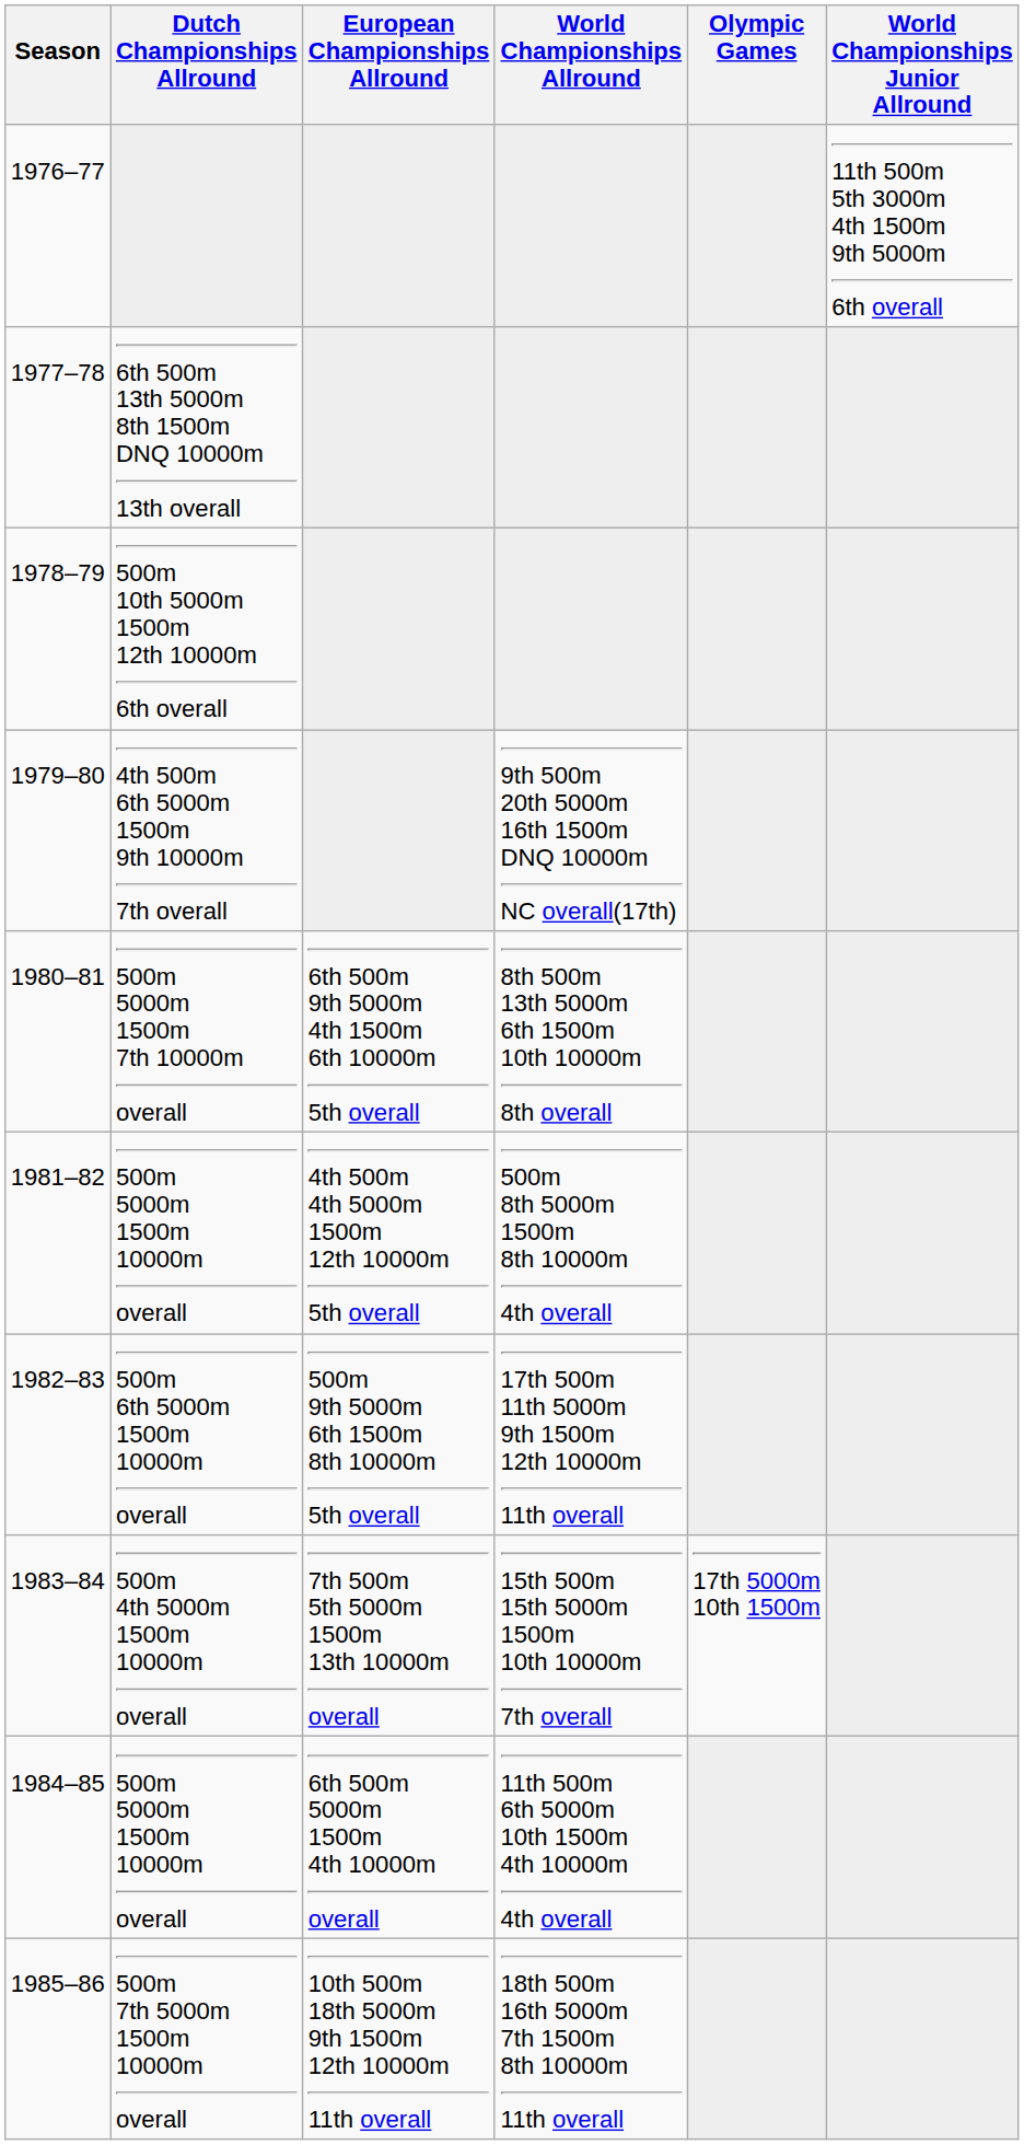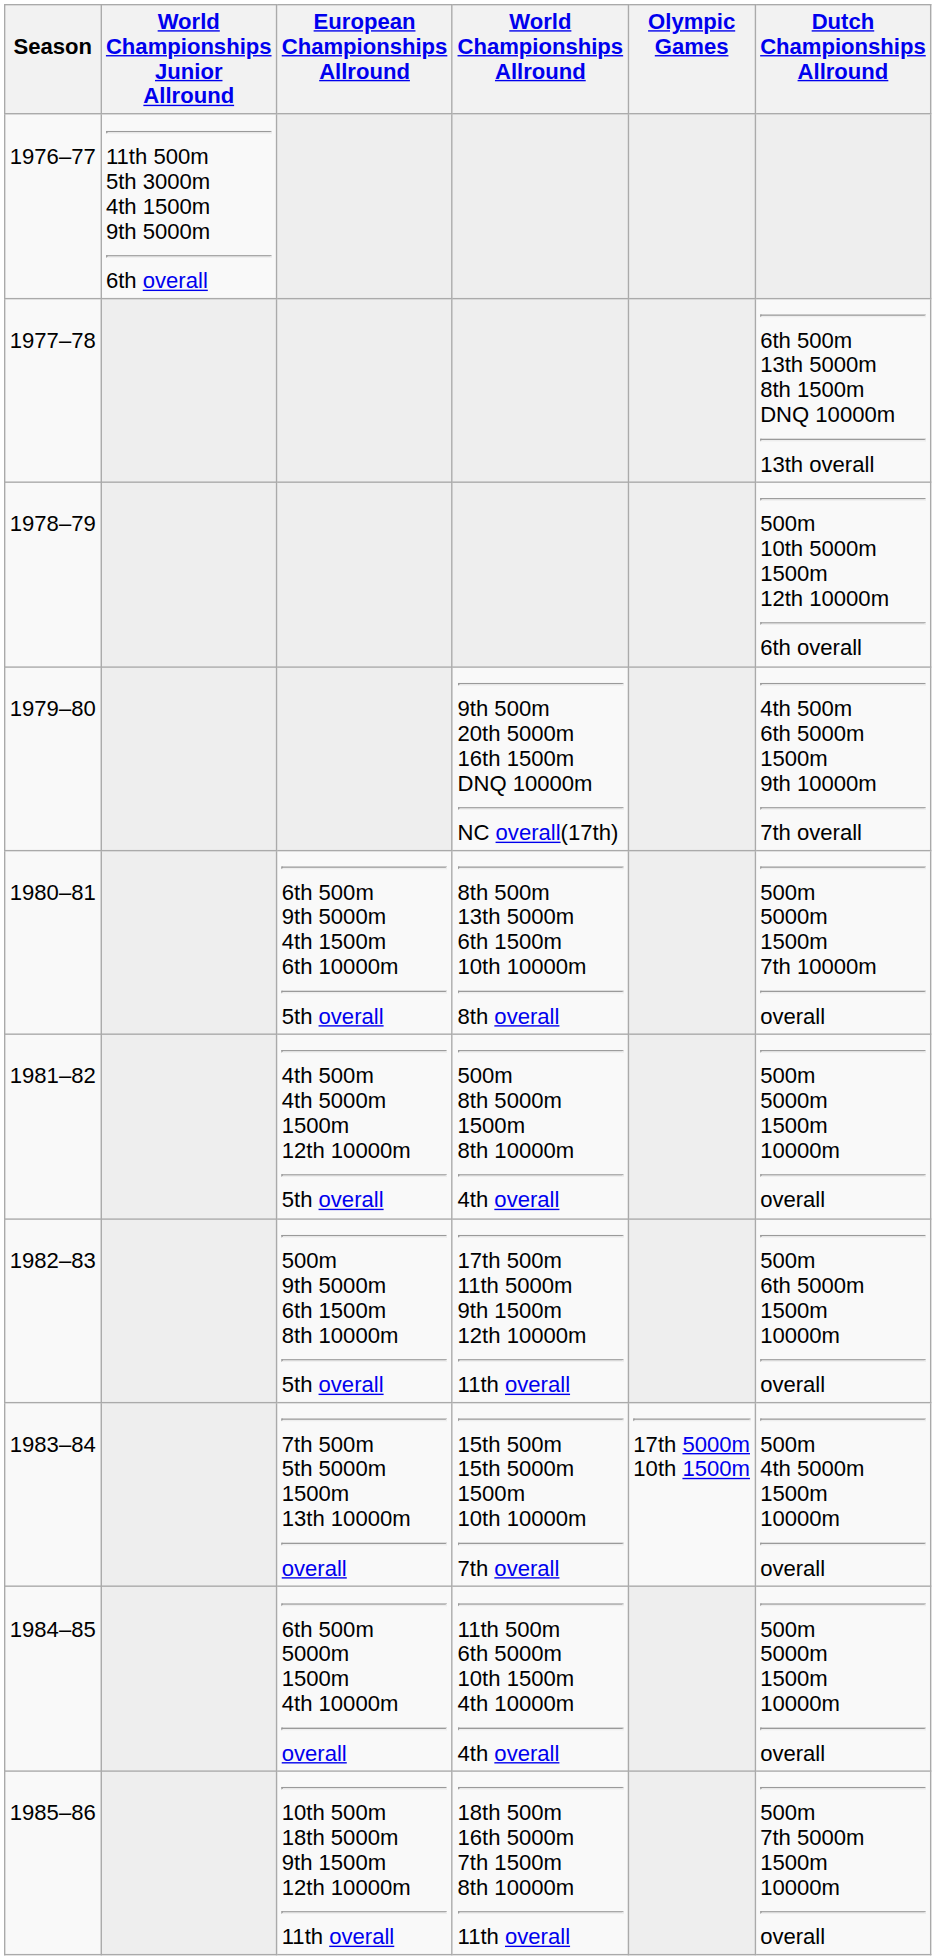columns swapped: Dutch Championships Allround <-> World Championships Junior Allround
